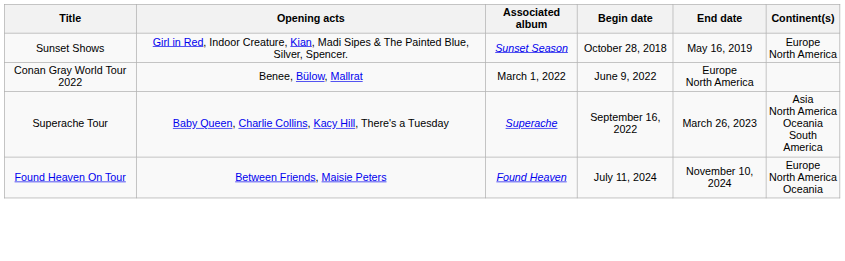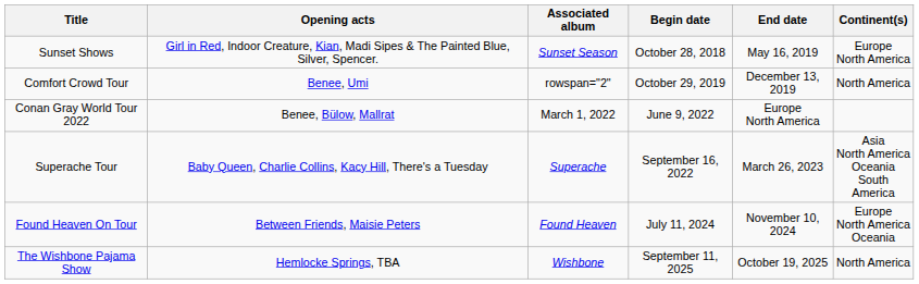+ row: Comfort Crowd Tour | Benee, Umi | rowspan="2" | October 29, 2019 | December 13, 2019 | North America
+ row: The Wishbone Pajama Show | Hemlocke Springs, TBA | Wishbone | September 11, 2025 | October 19, 2025 | North America
